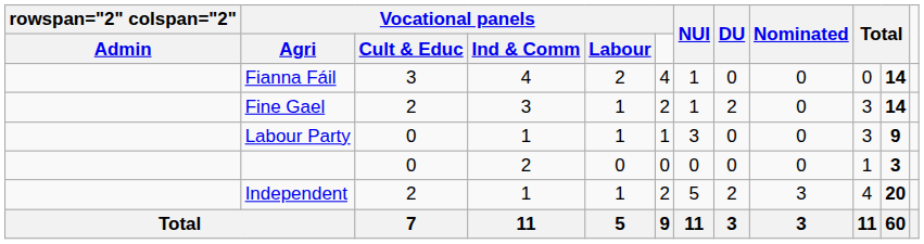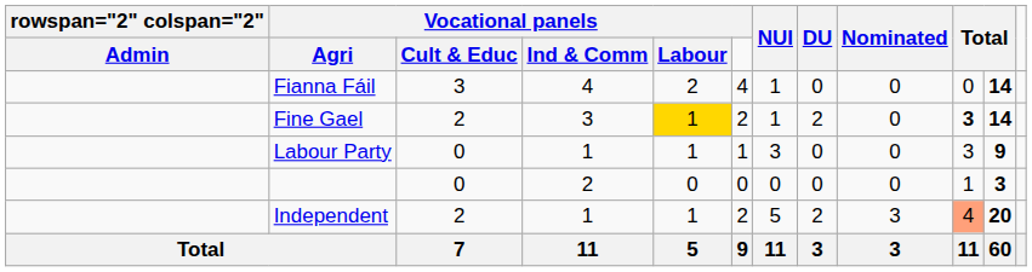Fine Gael | Vocational panels / Labour: no background -> gold background
Fine Gael | column 10: normal -> bold
Independent | column 10: no background -> lightsalmon background
